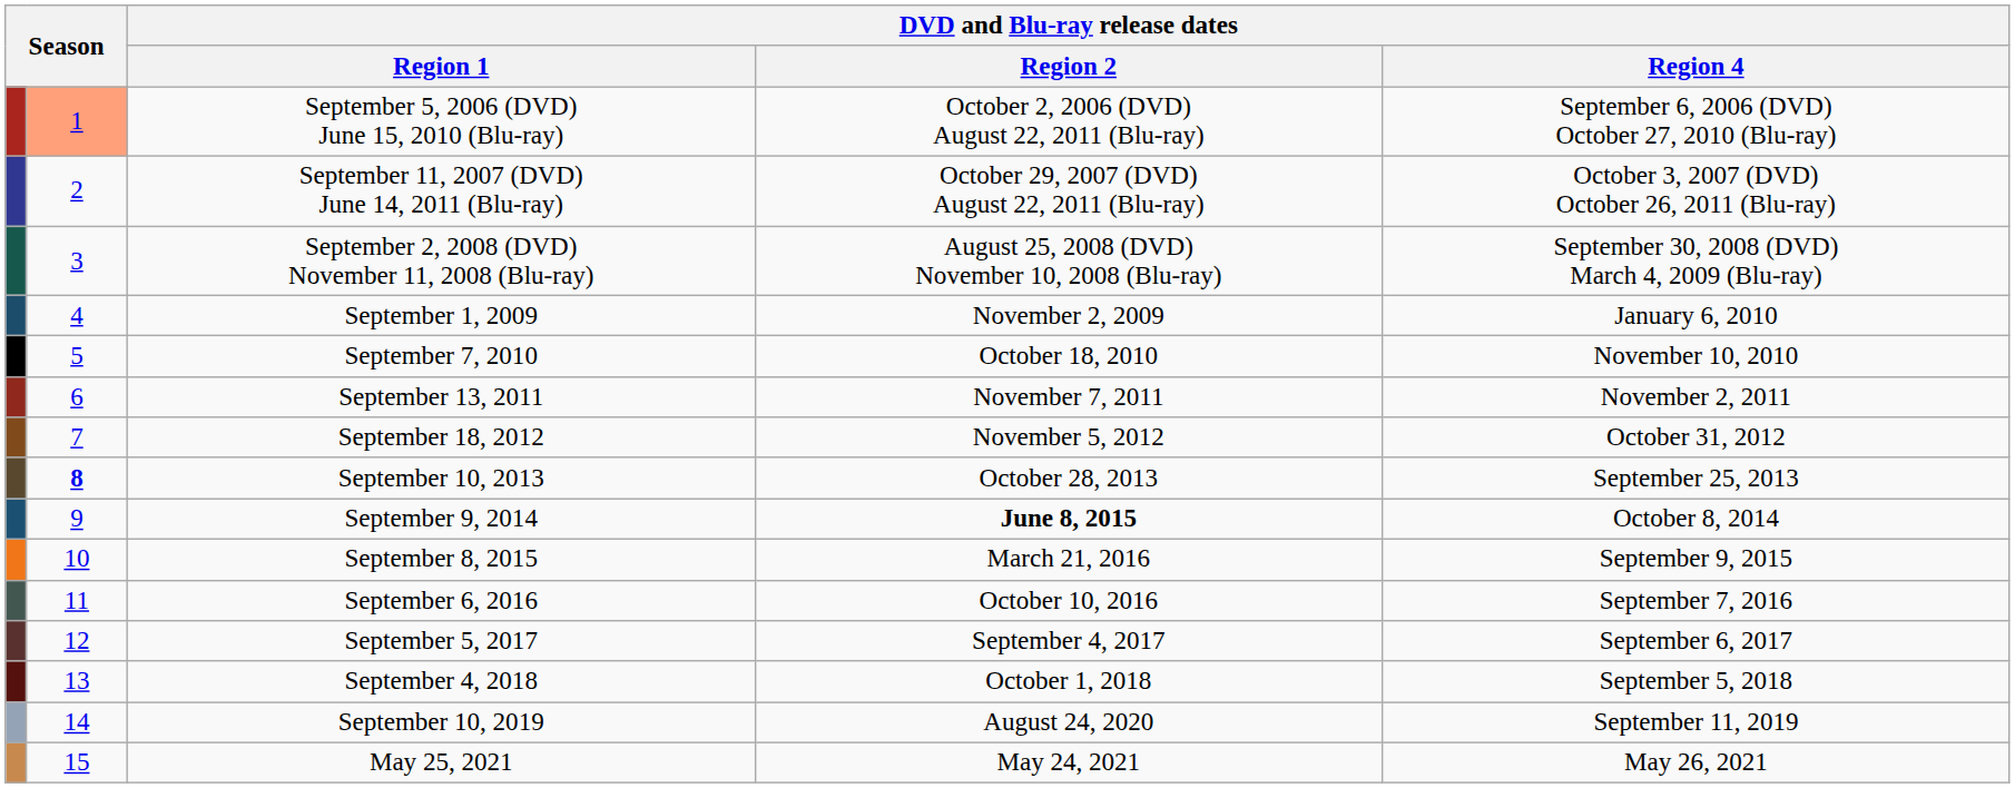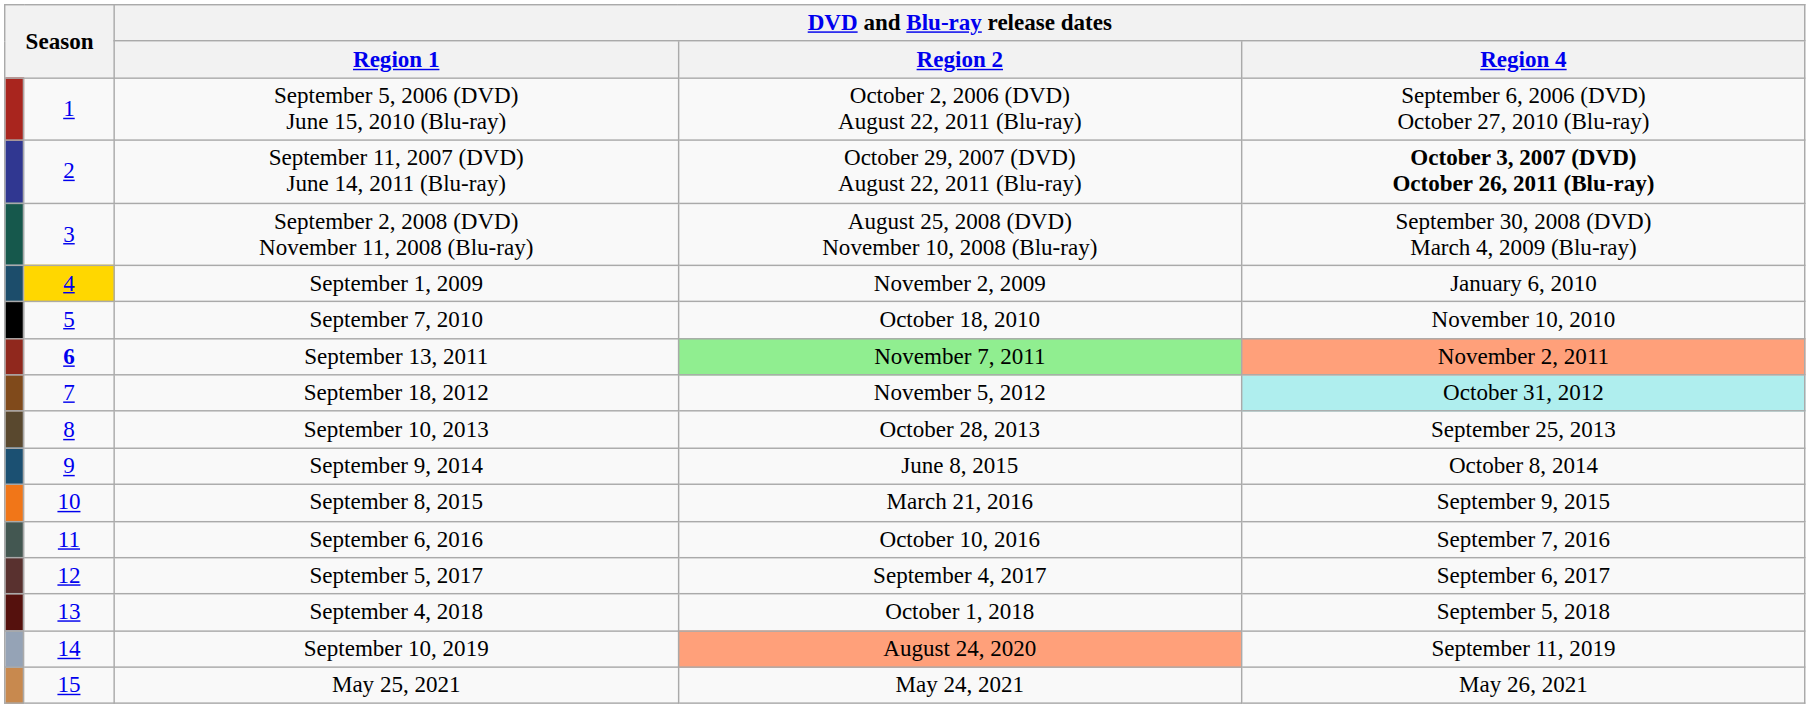September 5, 2006 (DVD) June 15, 2010 (Blu-ray) | column 2: lightsalmon background -> no background
September 11, 2007 (DVD) June 14, 2011 (Blu-ray) | DVD and Blu-ray release dates / Region 4: normal -> bold
September 1, 2009 | column 2: no background -> gold background
September 13, 2011 | column 2: normal -> bold
September 13, 2011 | DVD and Blu-ray release dates / Region 2: no background -> lightgreen background
September 13, 2011 | DVD and Blu-ray release dates / Region 4: no background -> lightsalmon background
September 18, 2012 | DVD and Blu-ray release dates / Region 4: no background -> paleturquoise background
September 10, 2013 | column 2: bold -> normal
September 9, 2014 | DVD and Blu-ray release dates / Region 2: bold -> normal
September 10, 2019 | DVD and Blu-ray release dates / Region 2: no background -> lightsalmon background
